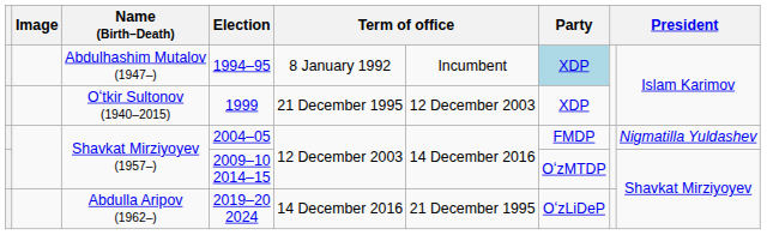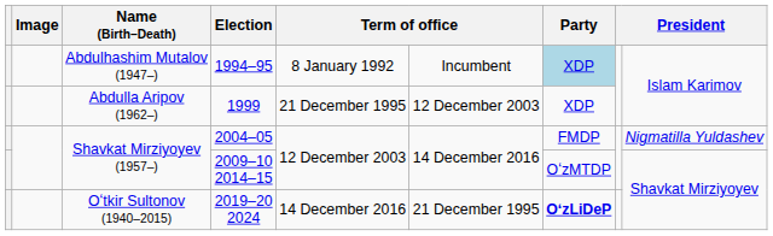1999 | Name (Birth–Death): Oʻtkir Sultonov (1940–2015) -> Abdulla Aripov (1962–)
2019–20 2024 | Name (Birth–Death): Abdulla Aripov (1962–) -> Oʻtkir Sultonov (1940–2015)
2019–20 2024 | Party: normal -> bold
